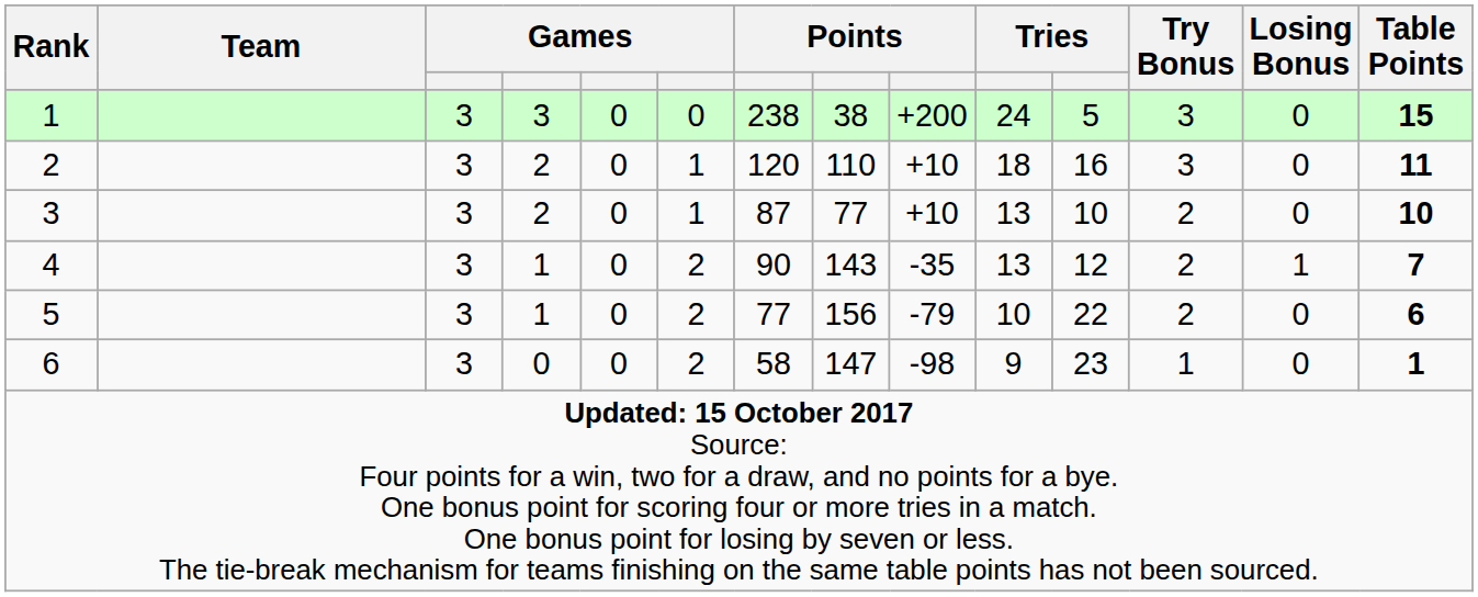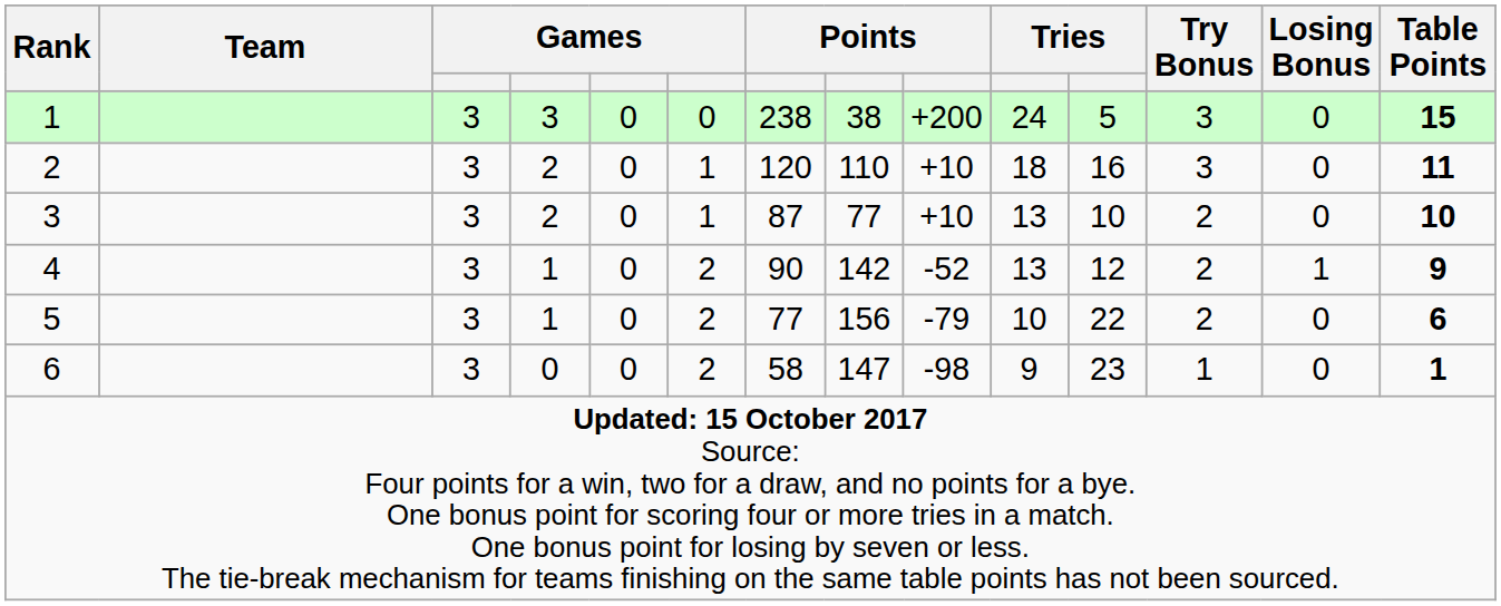4 | column 8: 143 -> 142
4 | column 9: -35 -> -52
4 | Table Points: 7 -> 9
